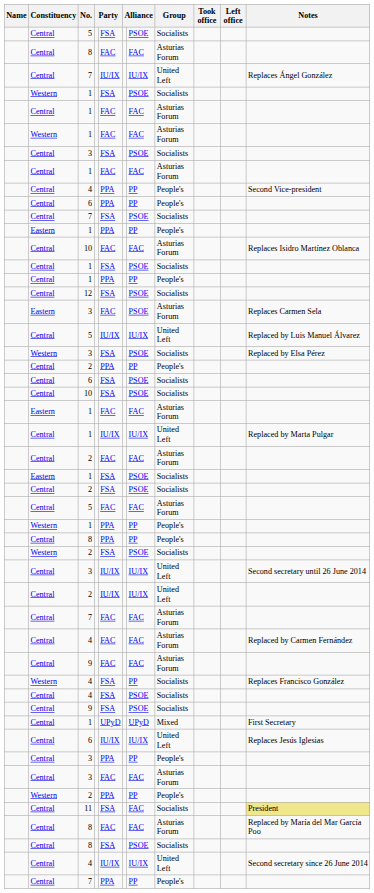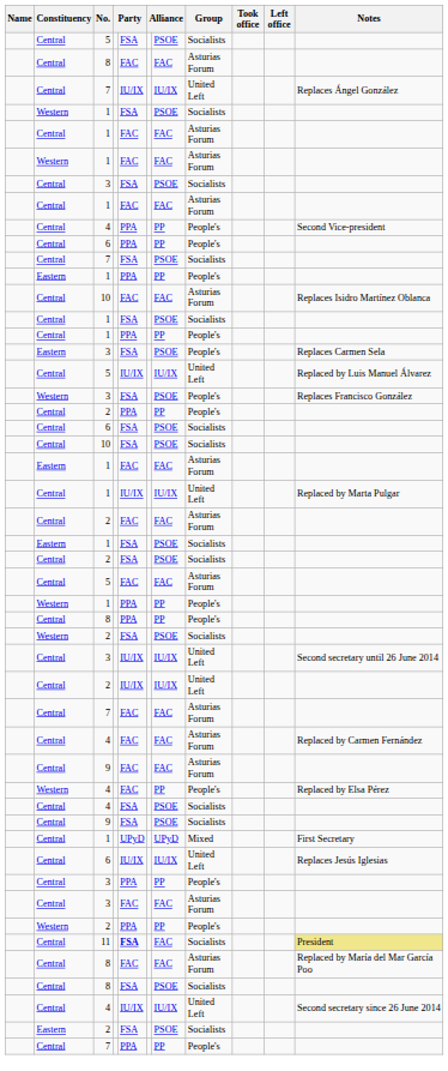- row: Central | 12 | FSA | PSOE | Socialists
Eastern / 3 | column 5: FAC -> FSA
Eastern / 3 | Group: Asturias Forum -> People's
Western / 3 | Group: Socialists -> People's
Western / 3 | Notes: Replaced by Elsa Pérez -> Replaces Francisco González
Western / 4 | column 5: FSA -> FAC
Western / 4 | Group: Socialists -> People's
Western / 4 | Notes: Replaces Francisco González -> Replaced by Elsa Pérez
11 | column 5: normal -> bold
+ row: Eastern | 2 | FSA | PSOE | Socialists
